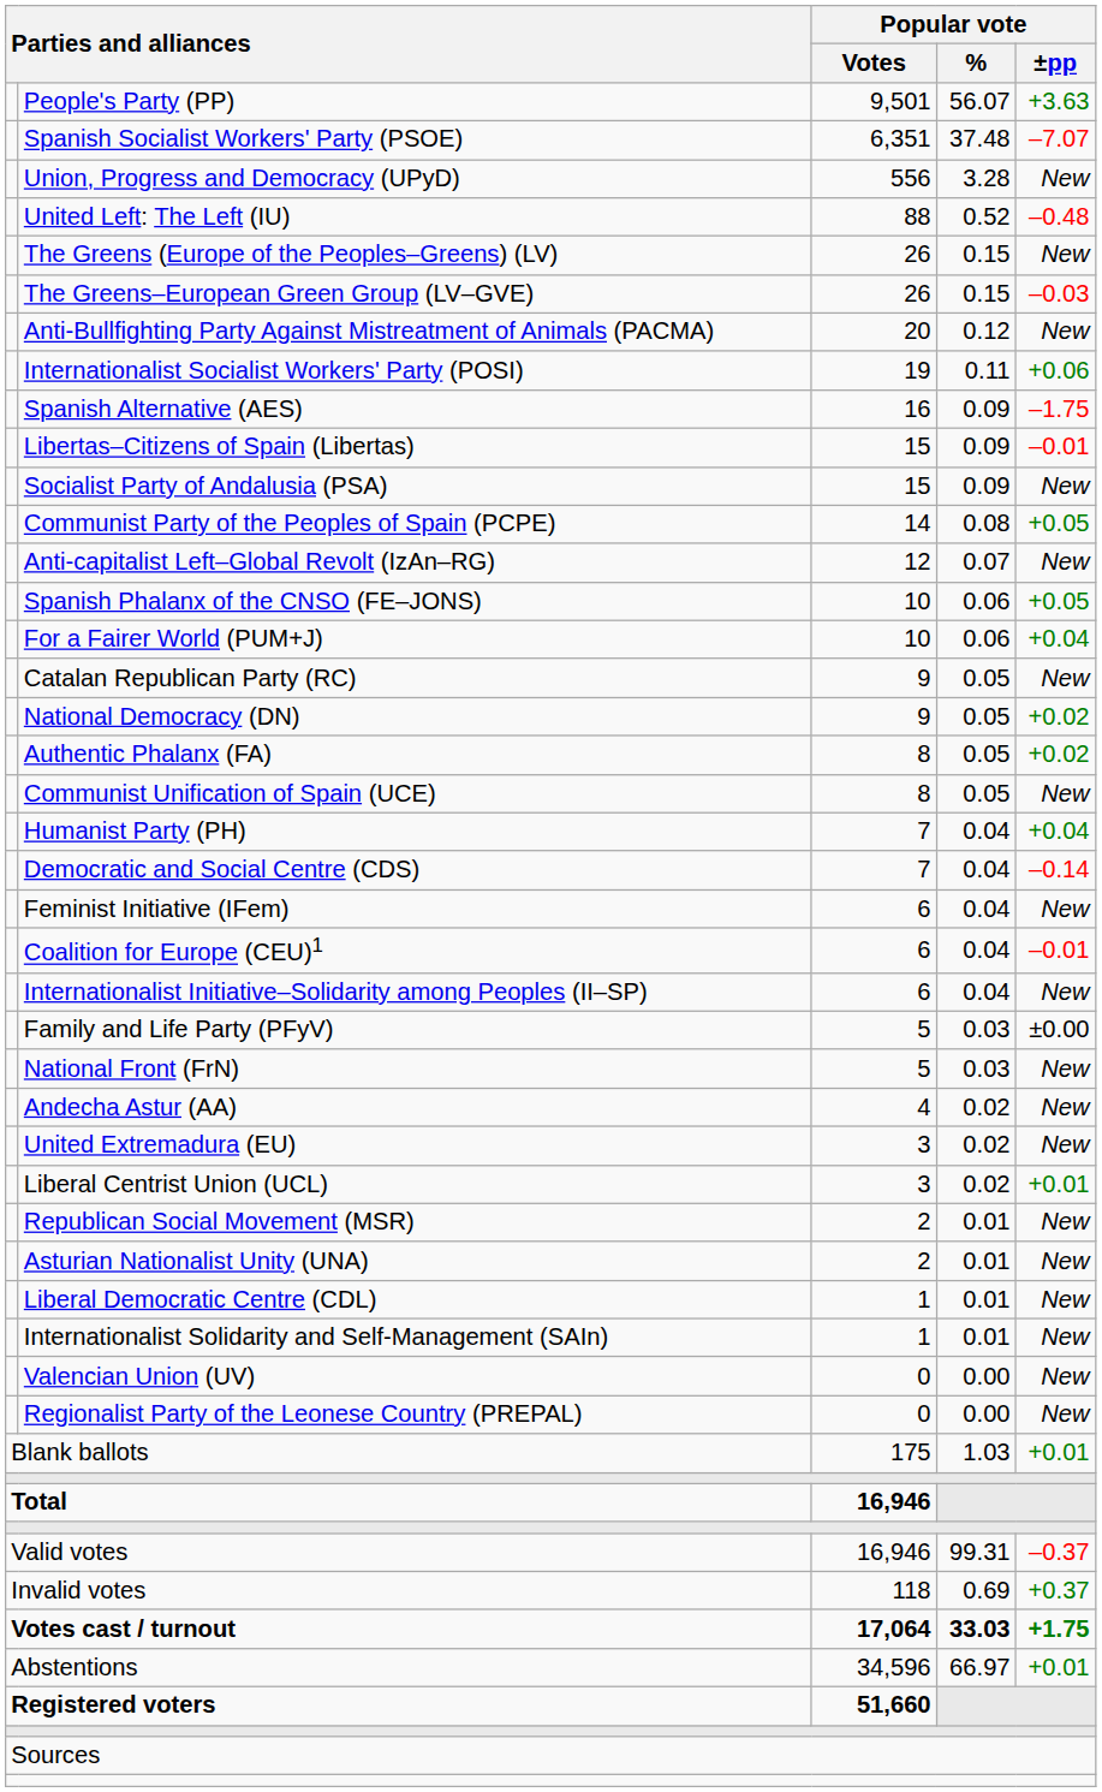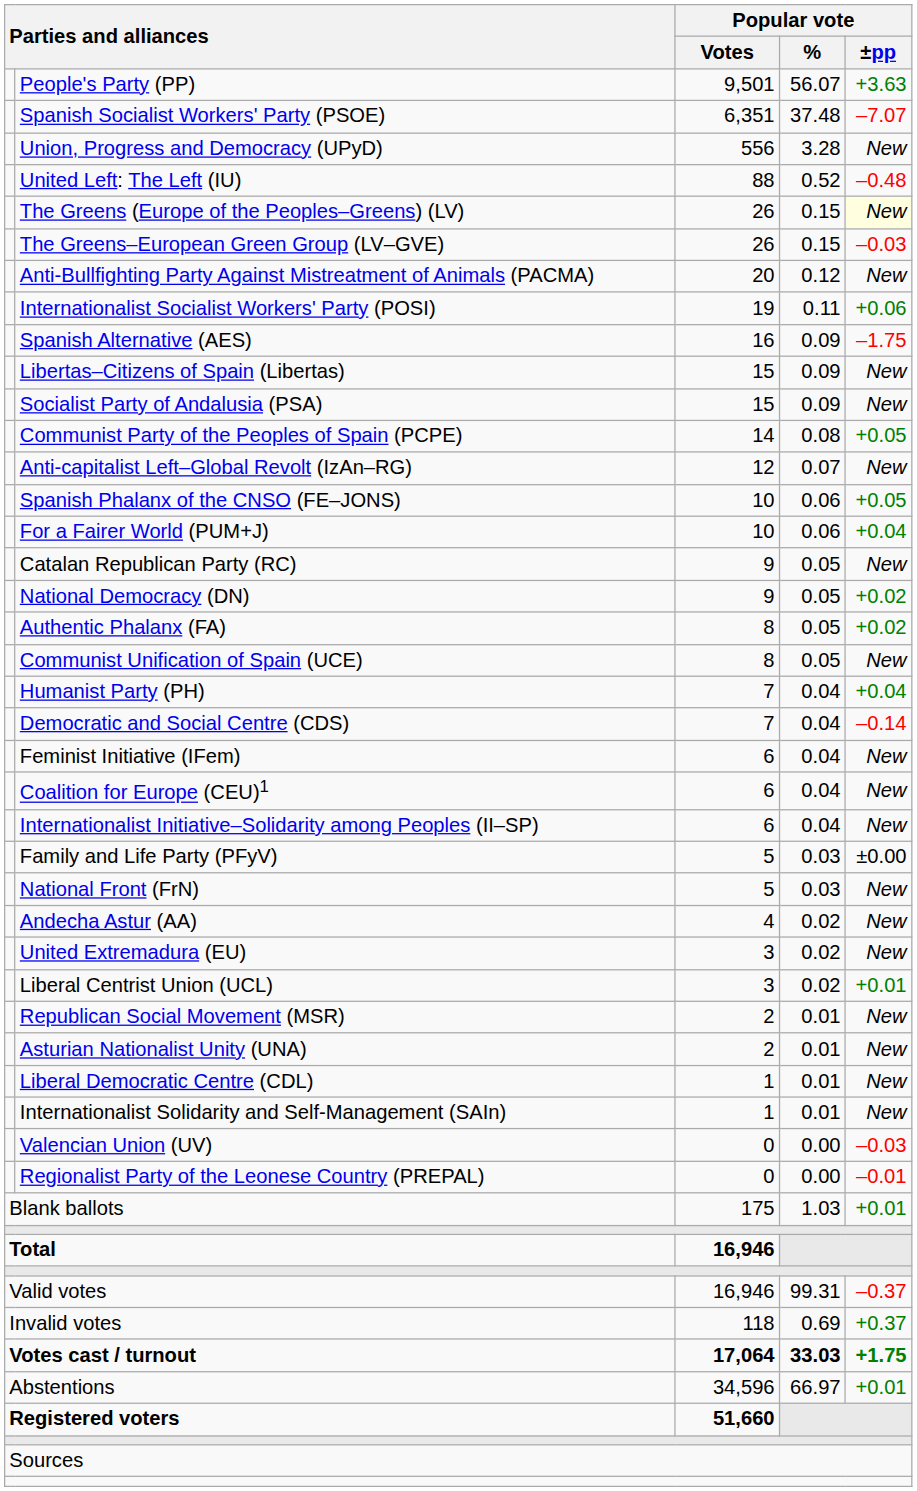The Greens (Europe of the Peoples–Greens) (LV) | Popular vote / ±pp: no background -> lightyellow background
Libertas–Citizens of Spain (Libertas) | Popular vote / ±pp: –0.01 -> New
Coalition for Europe (CEU)1 | Popular vote / ±pp: –0.01 -> New
Valencian Union (UV) | Popular vote / ±pp: New -> –0.03
Regionalist Party of the Leonese Country (PREPAL) | Popular vote / ±pp: New -> –0.01
